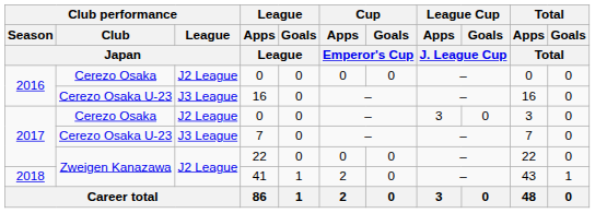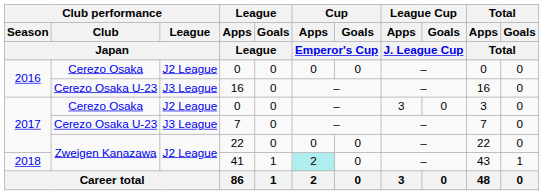41 | Cup / Apps / Emperor's Cup: no background -> paleturquoise background
